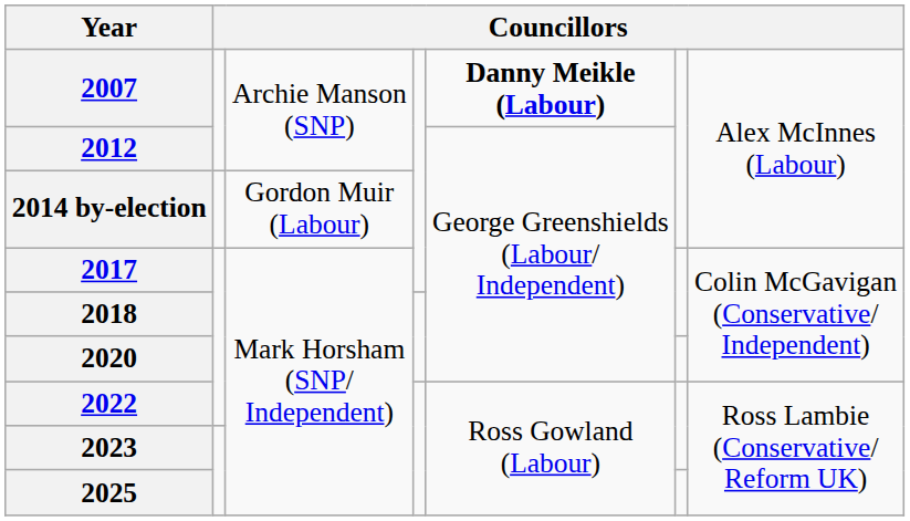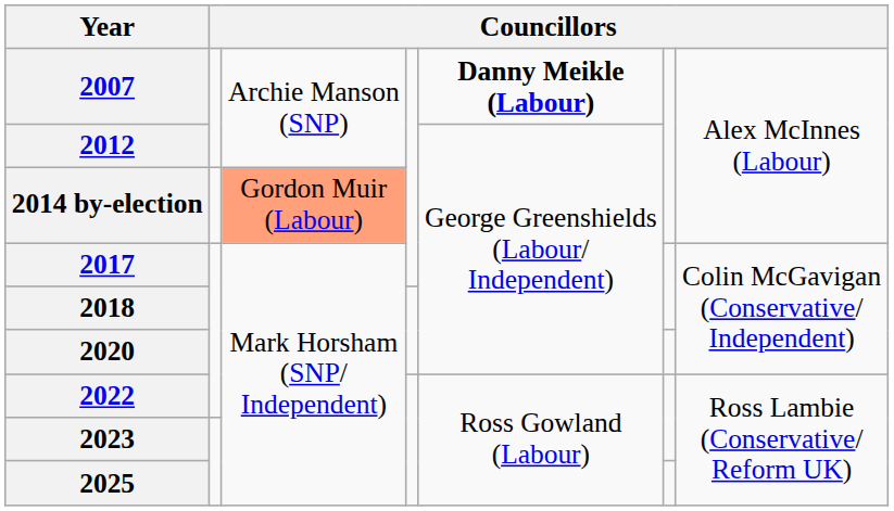2014 by-election | column 3: no background -> lightsalmon background
